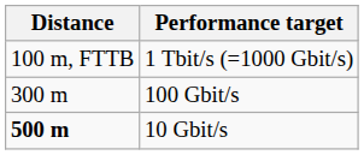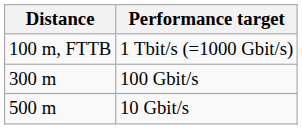10 Gbit/s | Distance: bold -> normal
